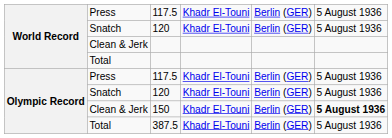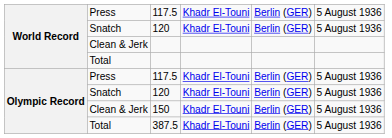150 | column 6: bold -> normal
